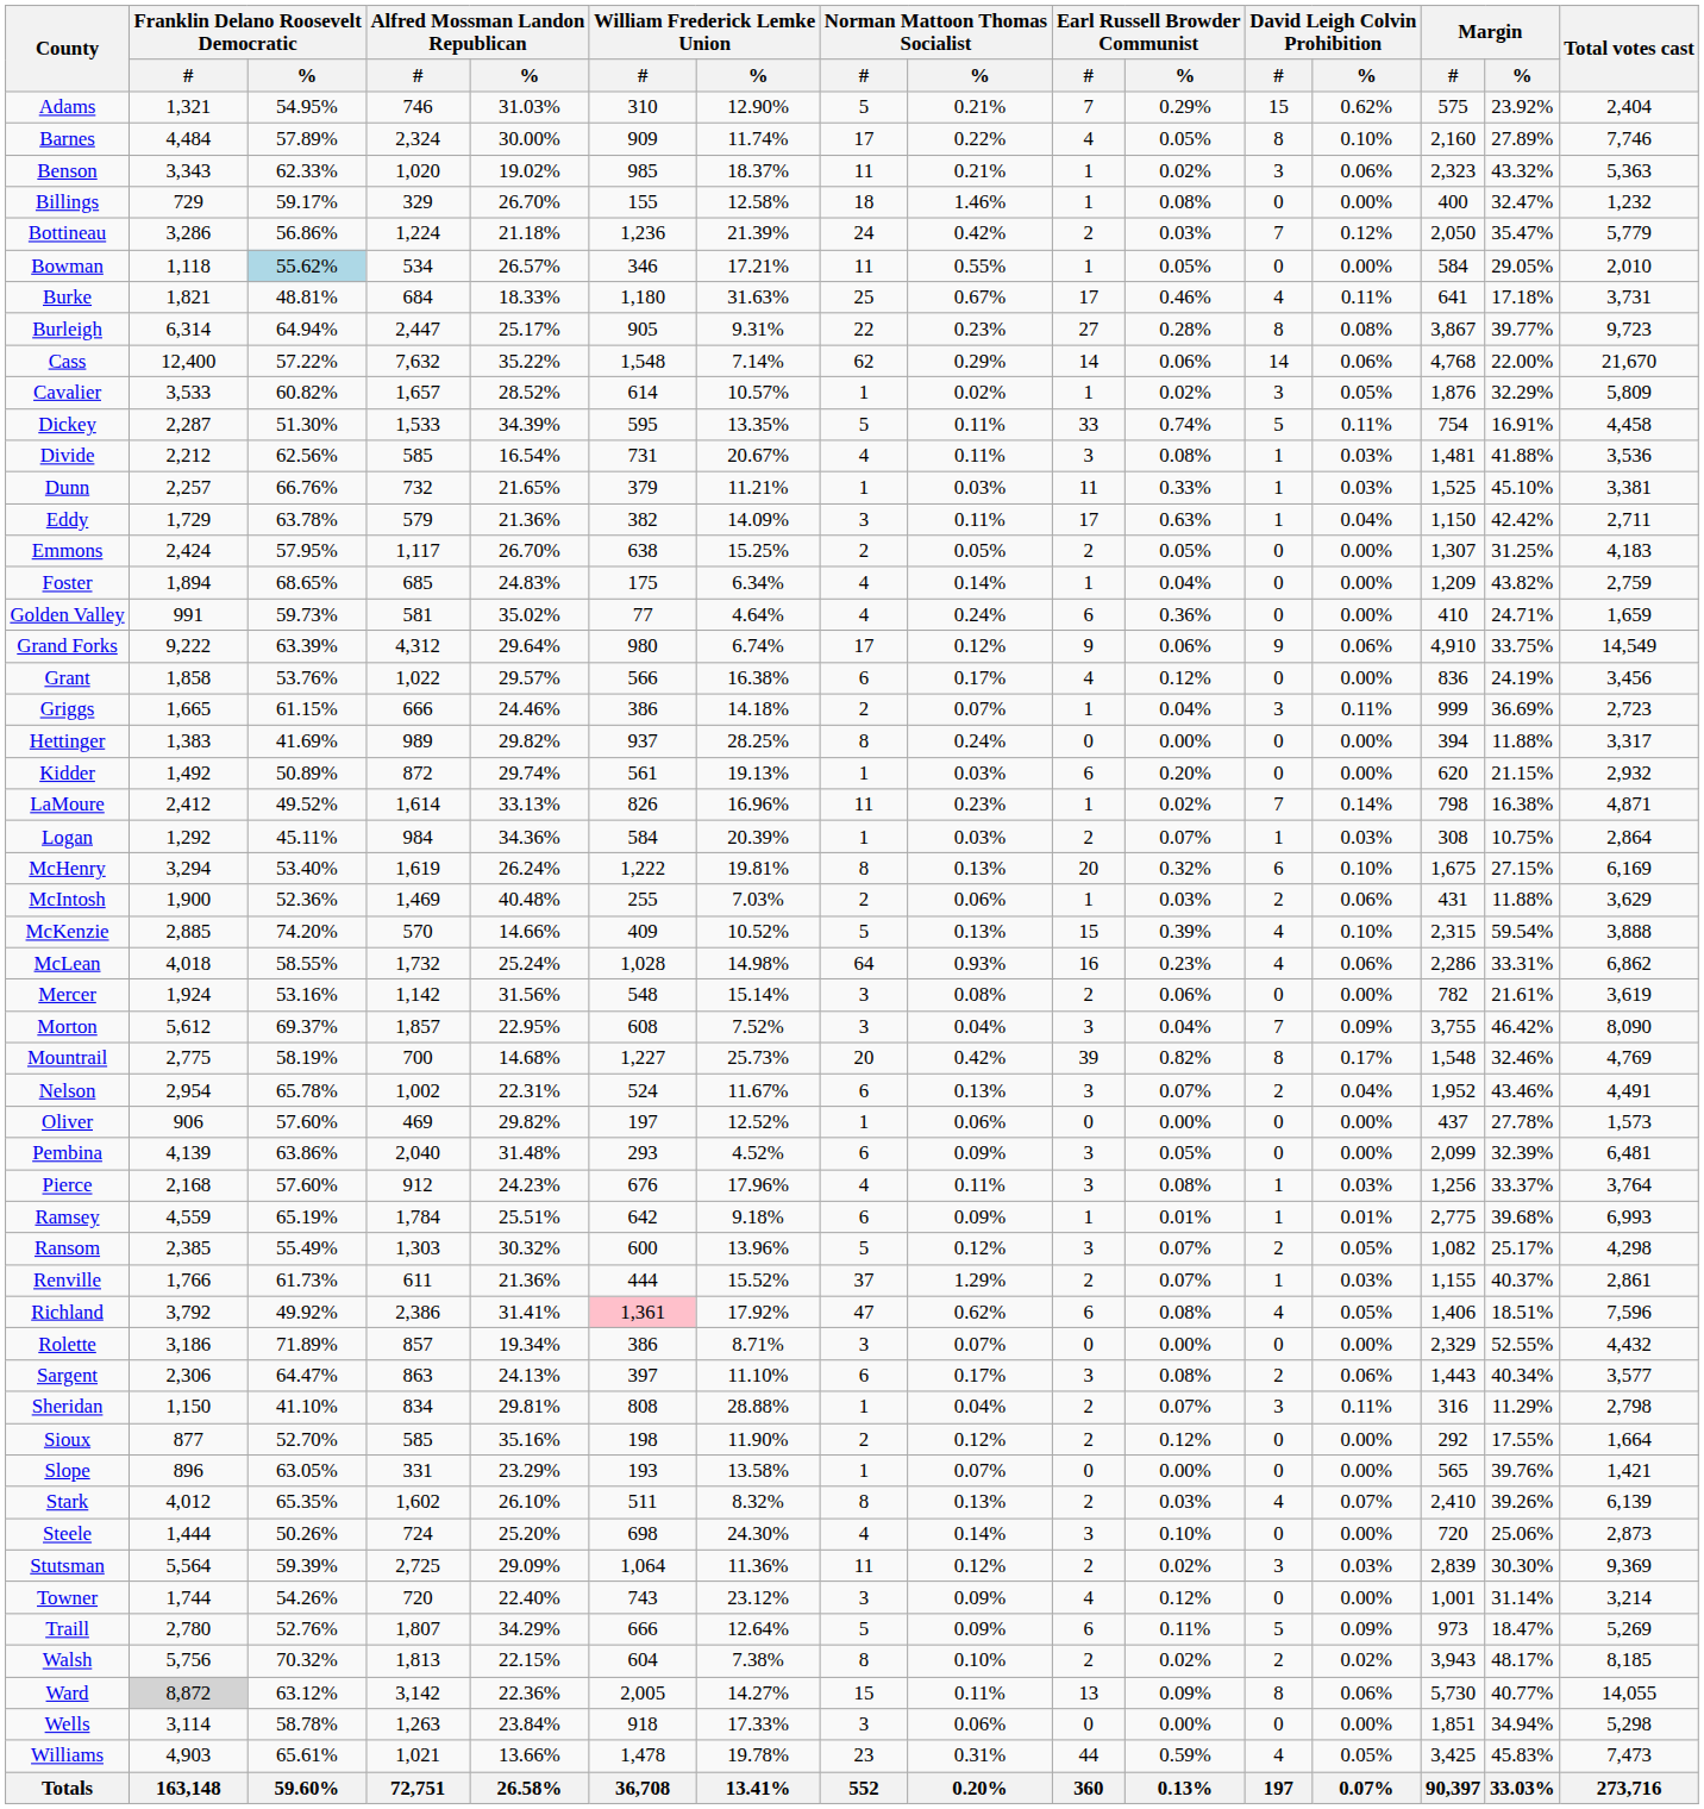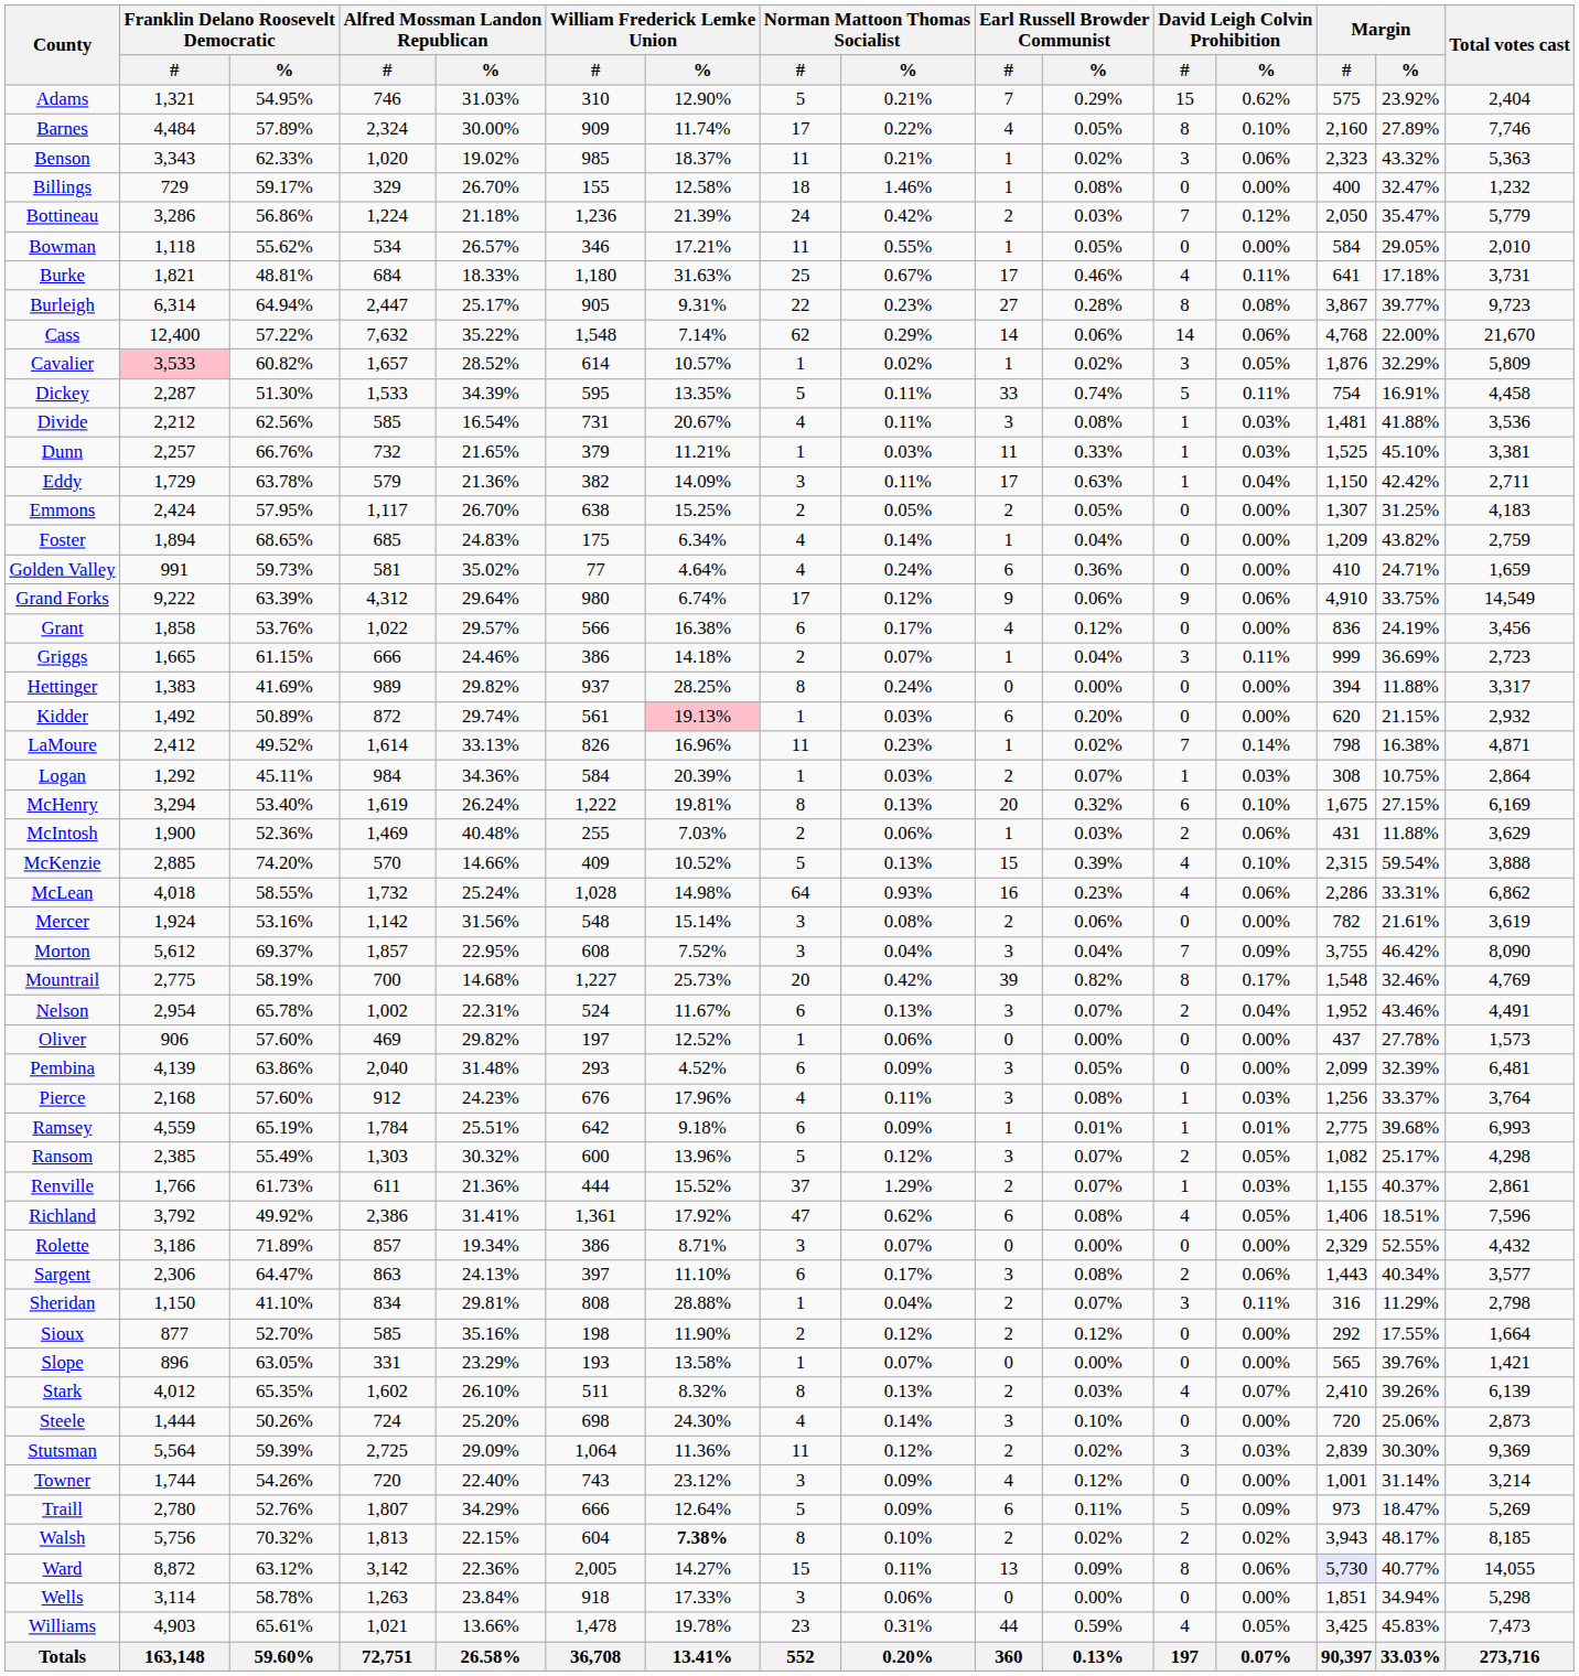Bowman | Franklin Delano Roosevelt Democratic / %: lightblue background -> no background
Cavalier | Franklin Delano Roosevelt Democratic / #: no background -> pink background
Kidder | William Frederick Lemke Union / %: no background -> pink background
Richland | William Frederick Lemke Union / #: pink background -> no background
Walsh | William Frederick Lemke Union / %: normal -> bold
Ward | Franklin Delano Roosevelt Democratic / #: lightgrey background -> no background
Ward | Margin / #: no background -> lavender background
